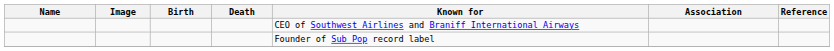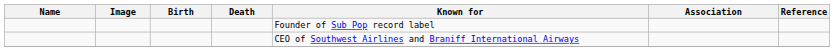row 2 | Known for: CEO of Southwest Airlines and Braniff International Airways -> Founder of Sub Pop record label
row 3 | Known for: Founder of Sub Pop record label -> CEO of Southwest Airlines and Braniff International Airways
